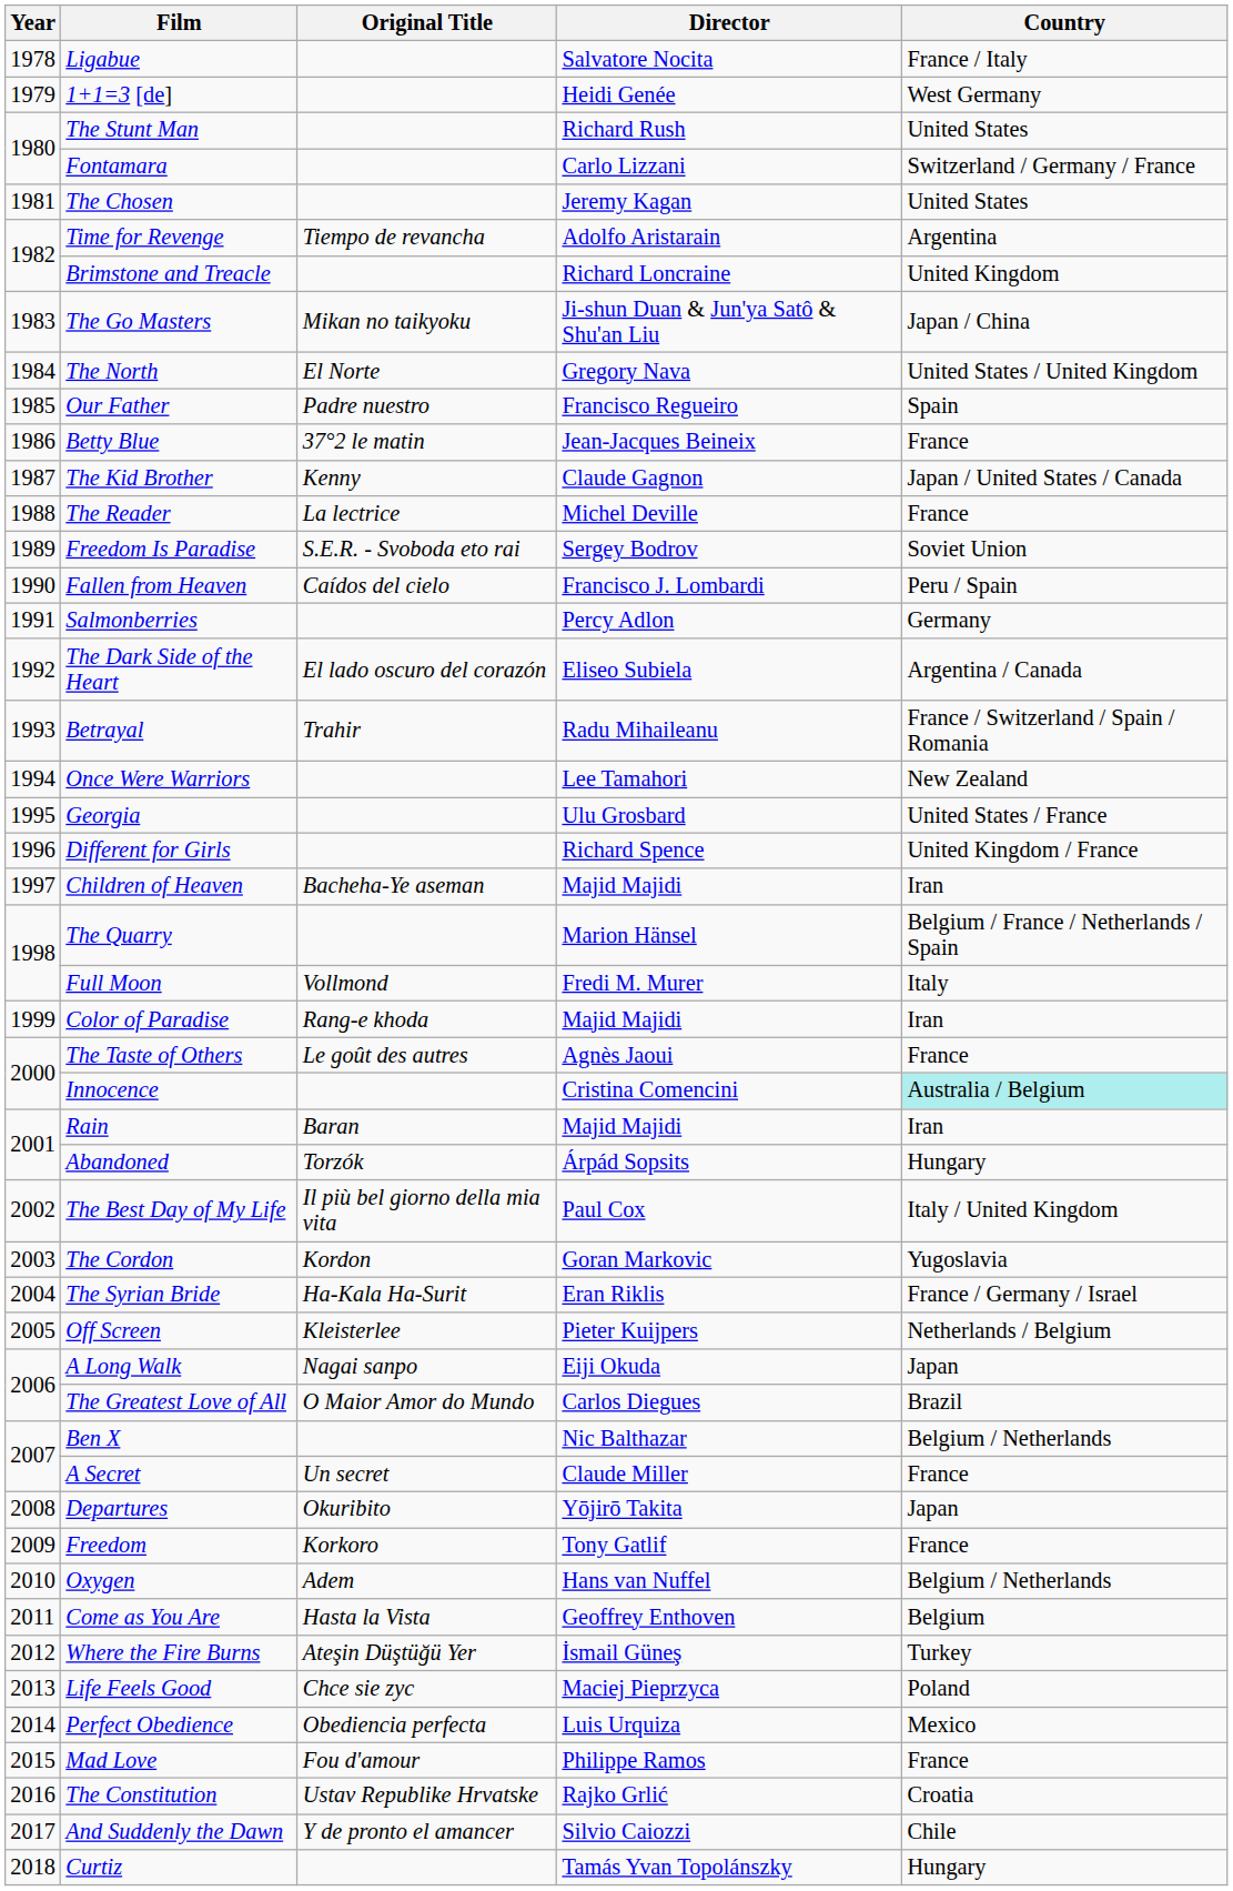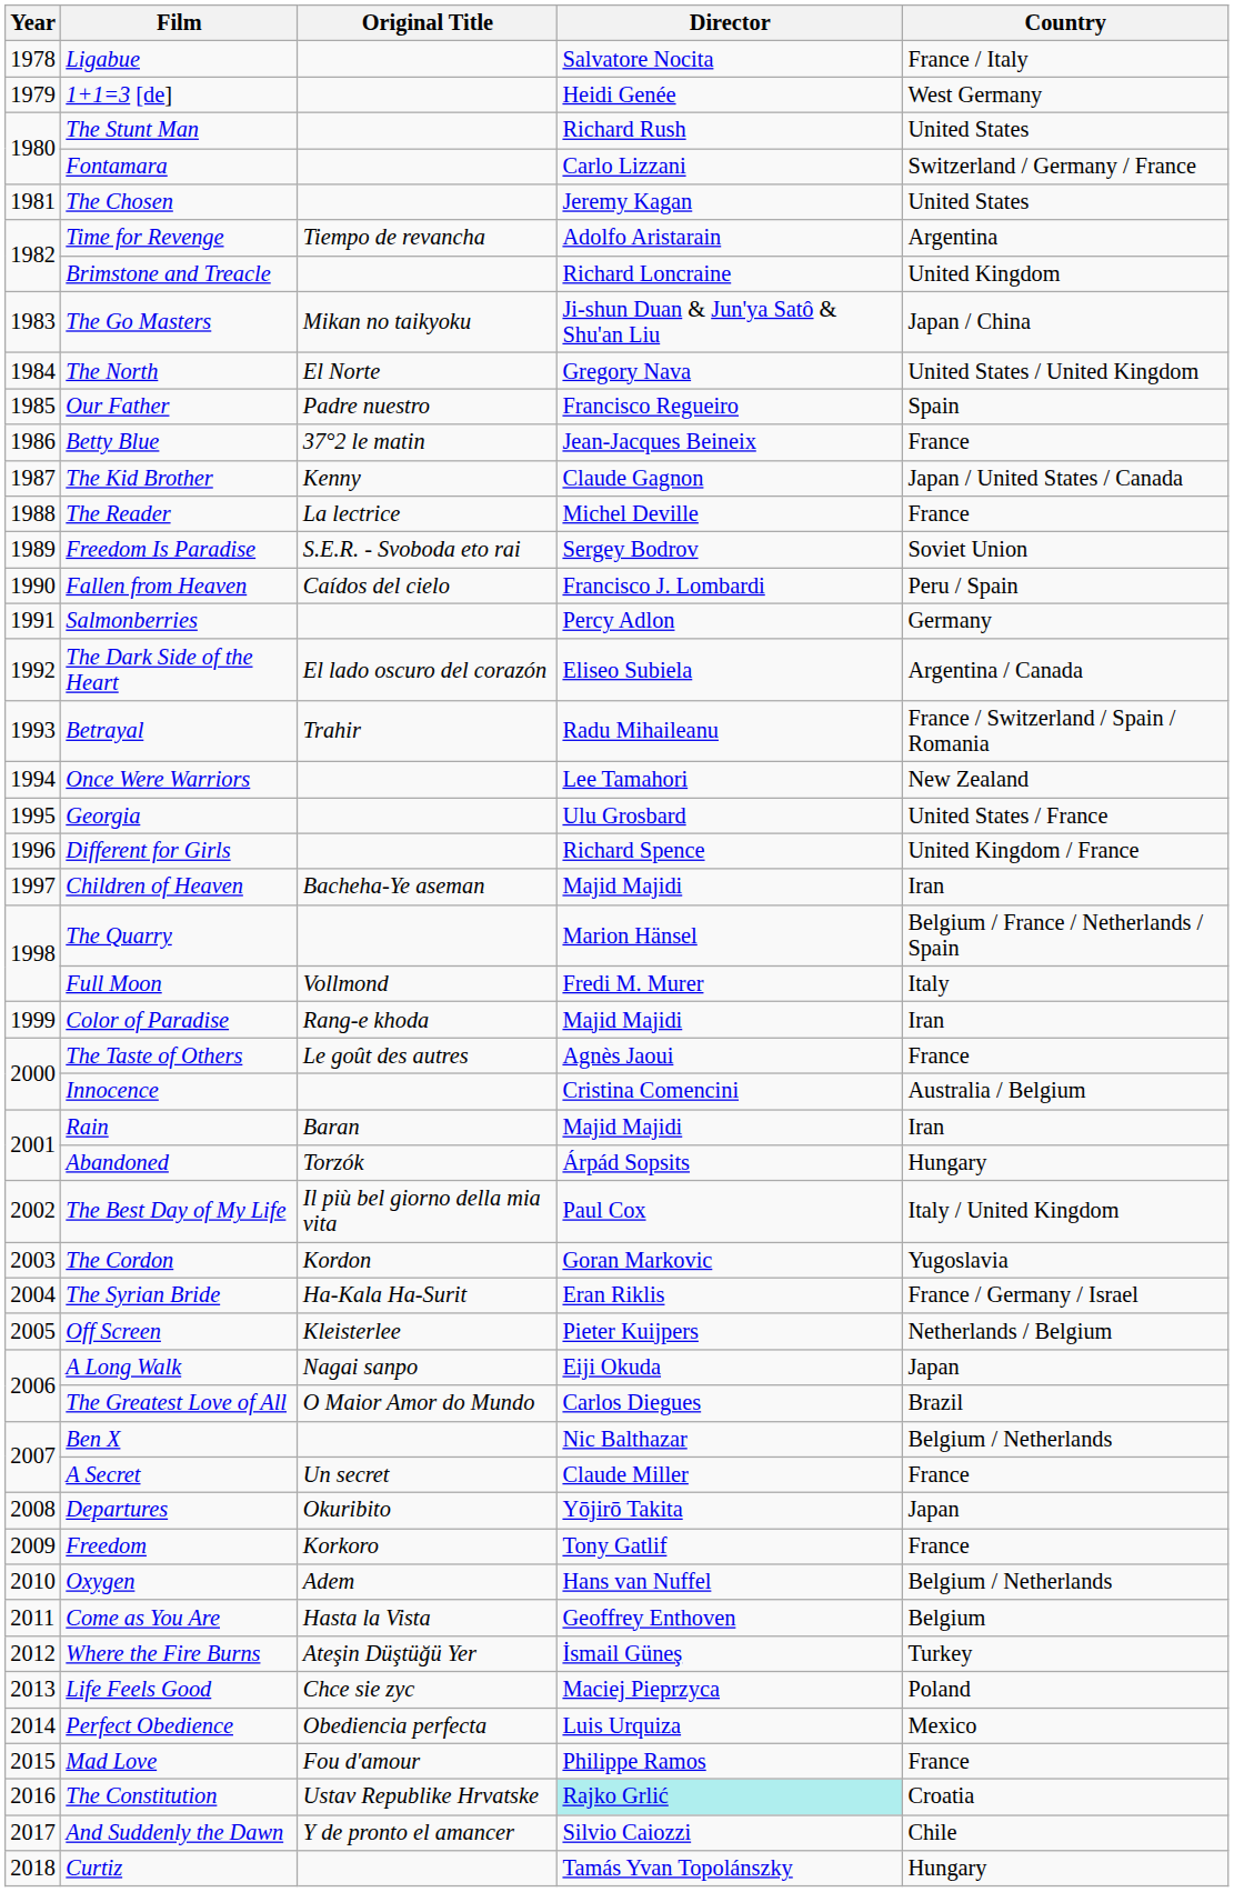Innocence | Country: paleturquoise background -> no background
The Constitution | Director: no background -> paleturquoise background
